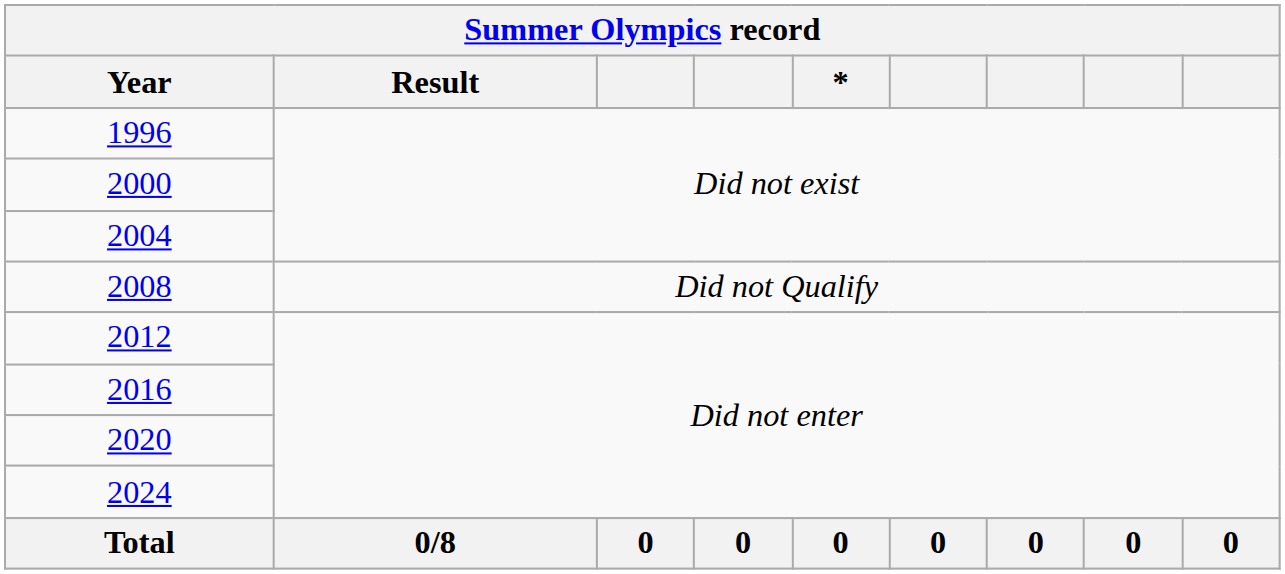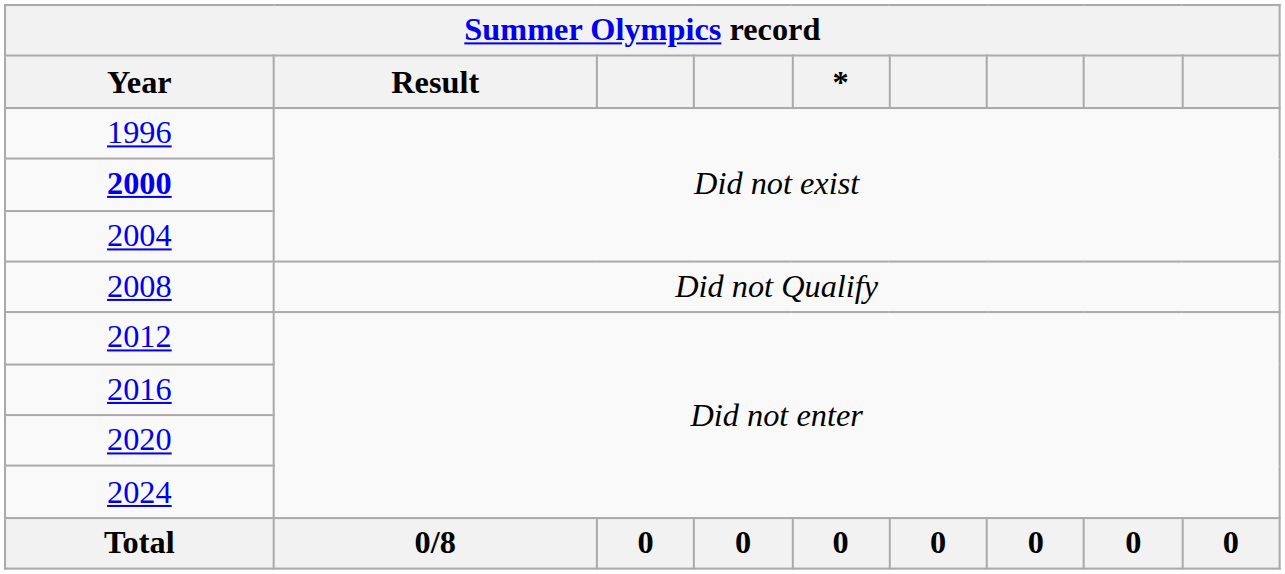2000 | Year: normal -> bold
